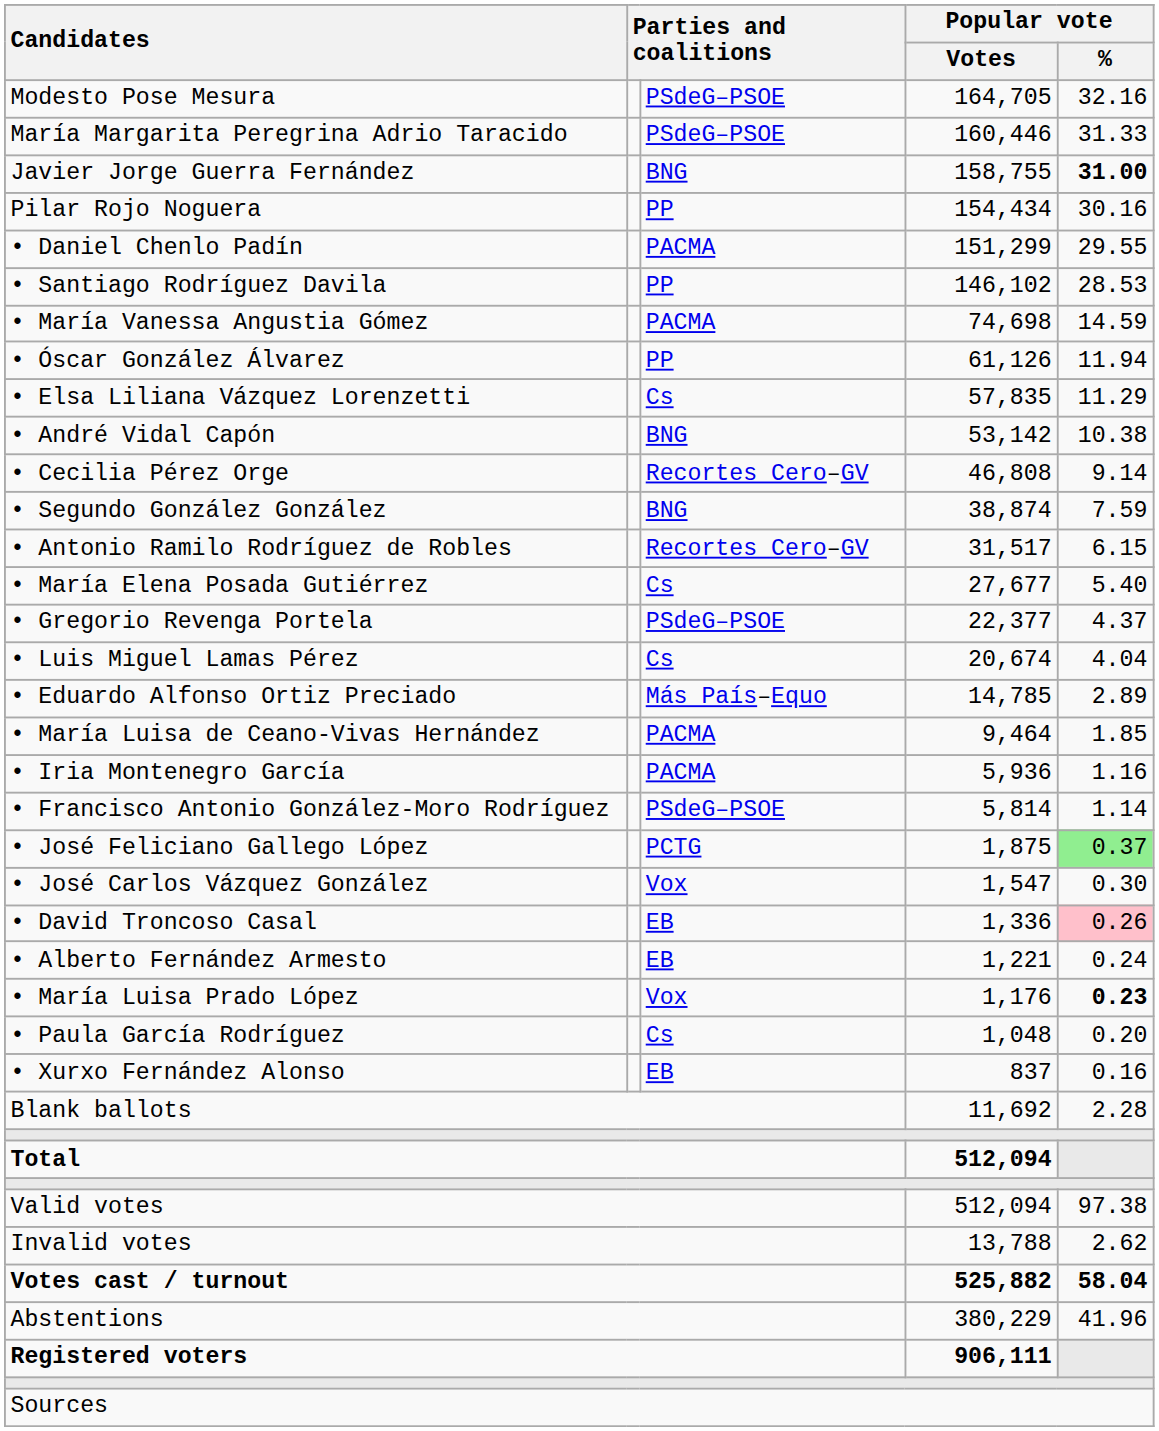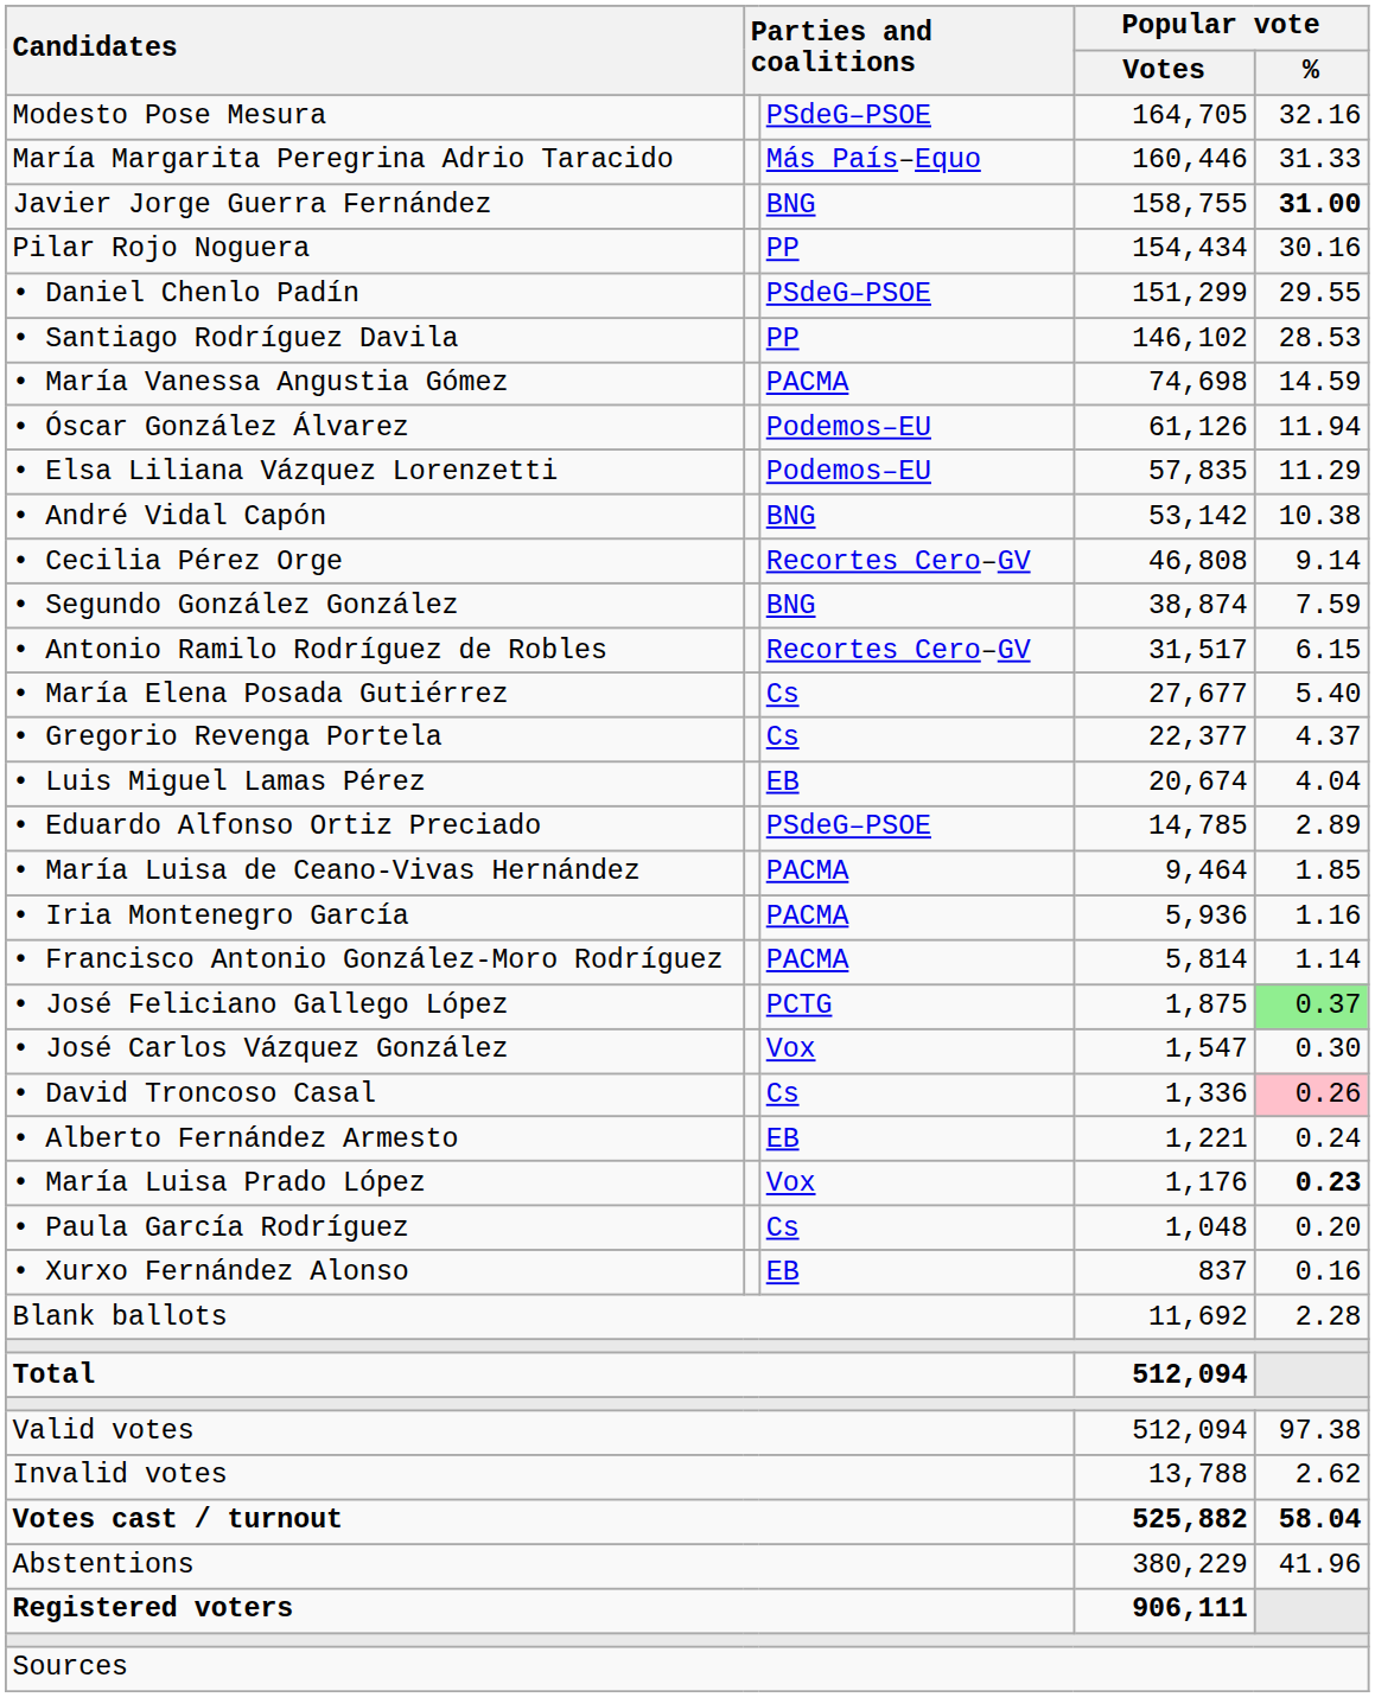María Margarita Peregrina Adrio Taracido | column 3: PSdeG–PSOE -> Más País–Equo
• Daniel Chenlo Padín | column 3: PACMA -> PSdeG–PSOE
• Óscar González Álvarez | column 3: PP -> Podemos–EU
• Elsa Liliana Vázquez Lorenzetti | column 3: Cs -> Podemos–EU
• Gregorio Revenga Portela | column 3: PSdeG–PSOE -> Cs
• Luis Miguel Lamas Pérez | column 3: Cs -> EB
• Eduardo Alfonso Ortiz Preciado | column 3: Más País–Equo -> PSdeG–PSOE
• Francisco Antonio González-Moro Rodríguez | column 3: PSdeG–PSOE -> PACMA
• David Troncoso Casal | column 3: EB -> Cs
